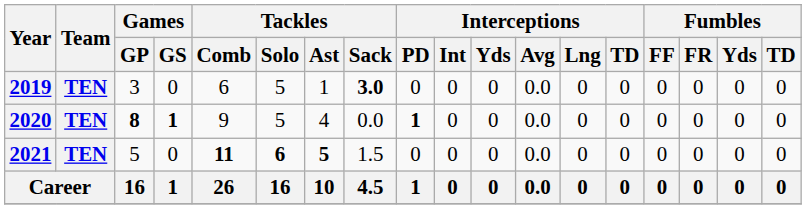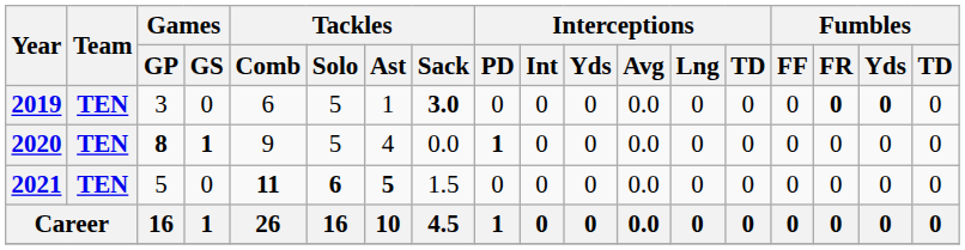2019 | Fumbles / FR: normal -> bold
2019 | Fumbles / Yds: normal -> bold
